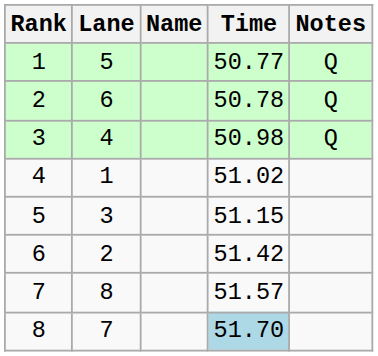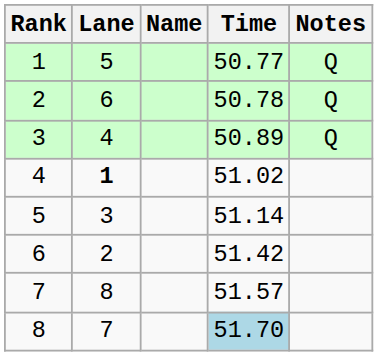row 4 | Time: 50.98 -> 50.89
row 5 | Lane: normal -> bold
row 6 | Time: 51.15 -> 51.14
